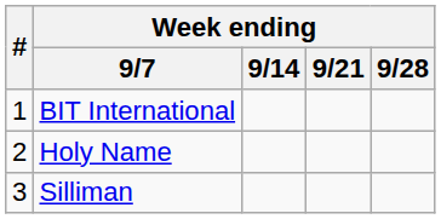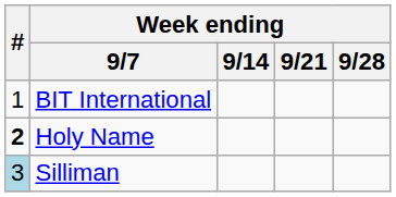Holy Name | #: normal -> bold
Silliman | #: no background -> lightblue background
